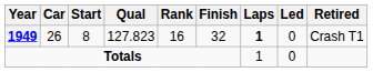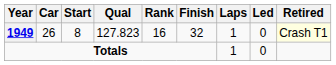1949 | Laps: bold -> normal
1949 | Retired: no background -> lightyellow background
